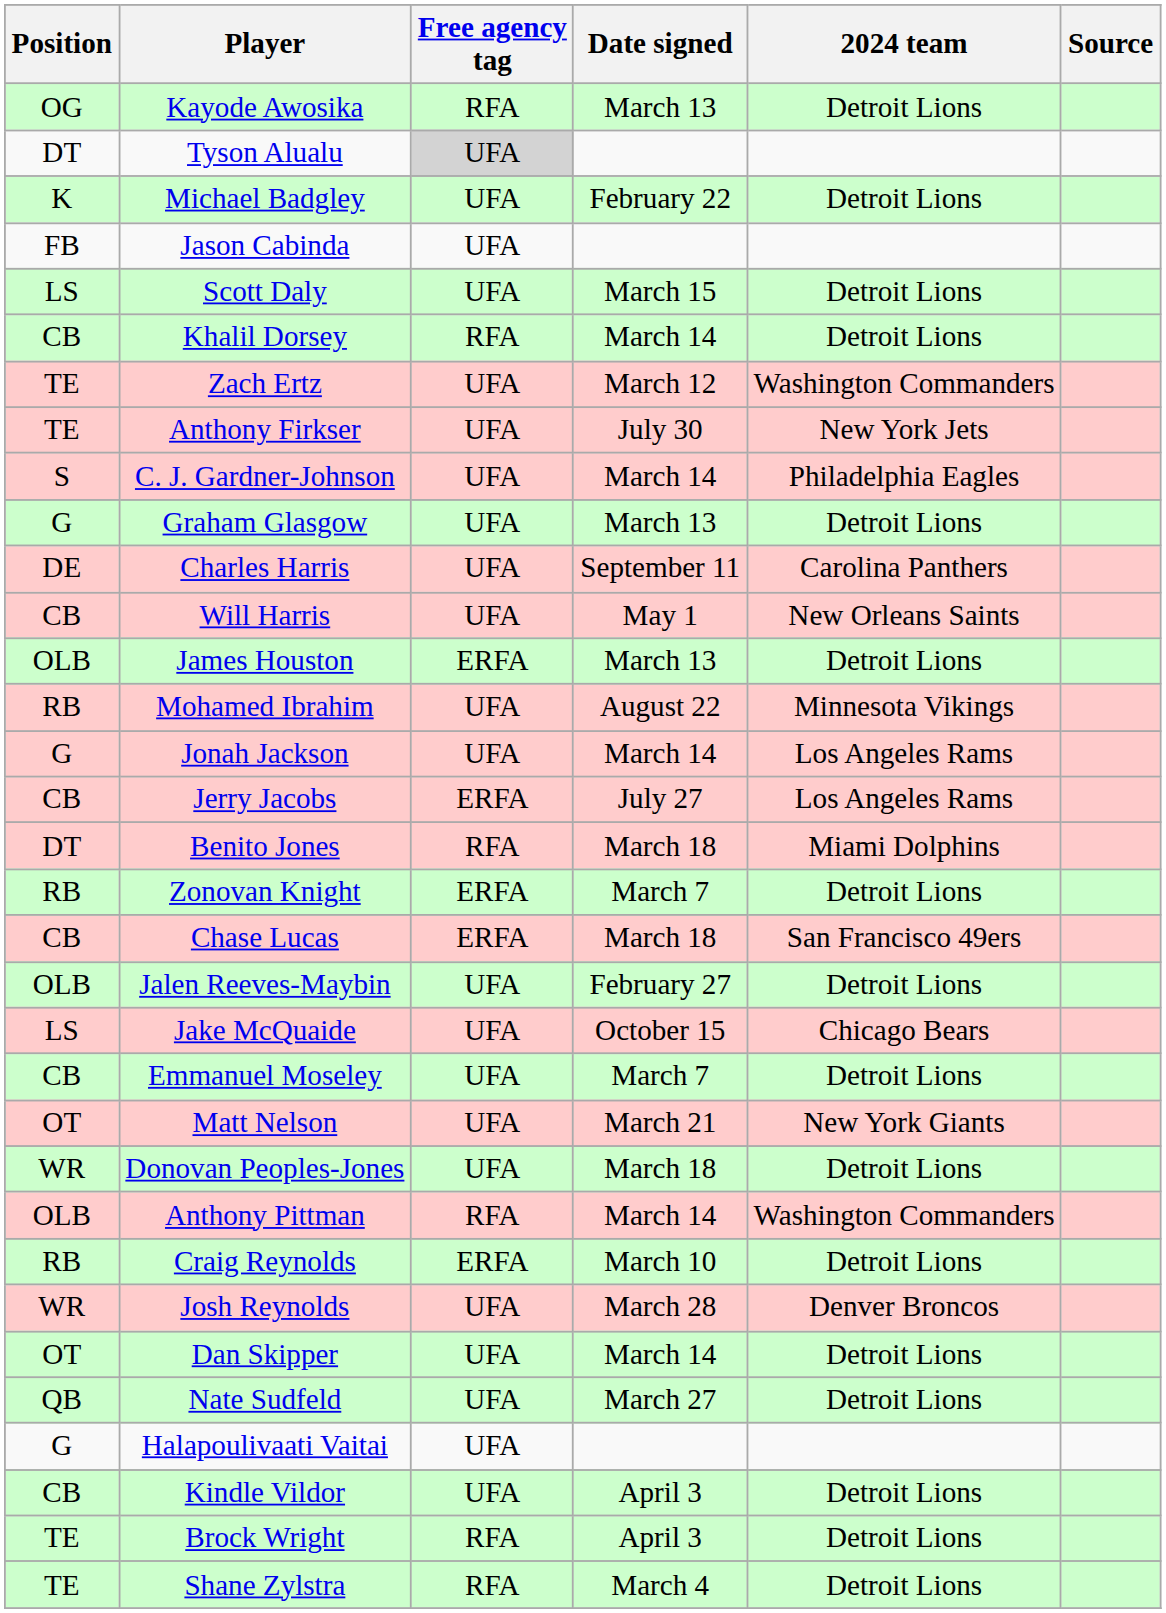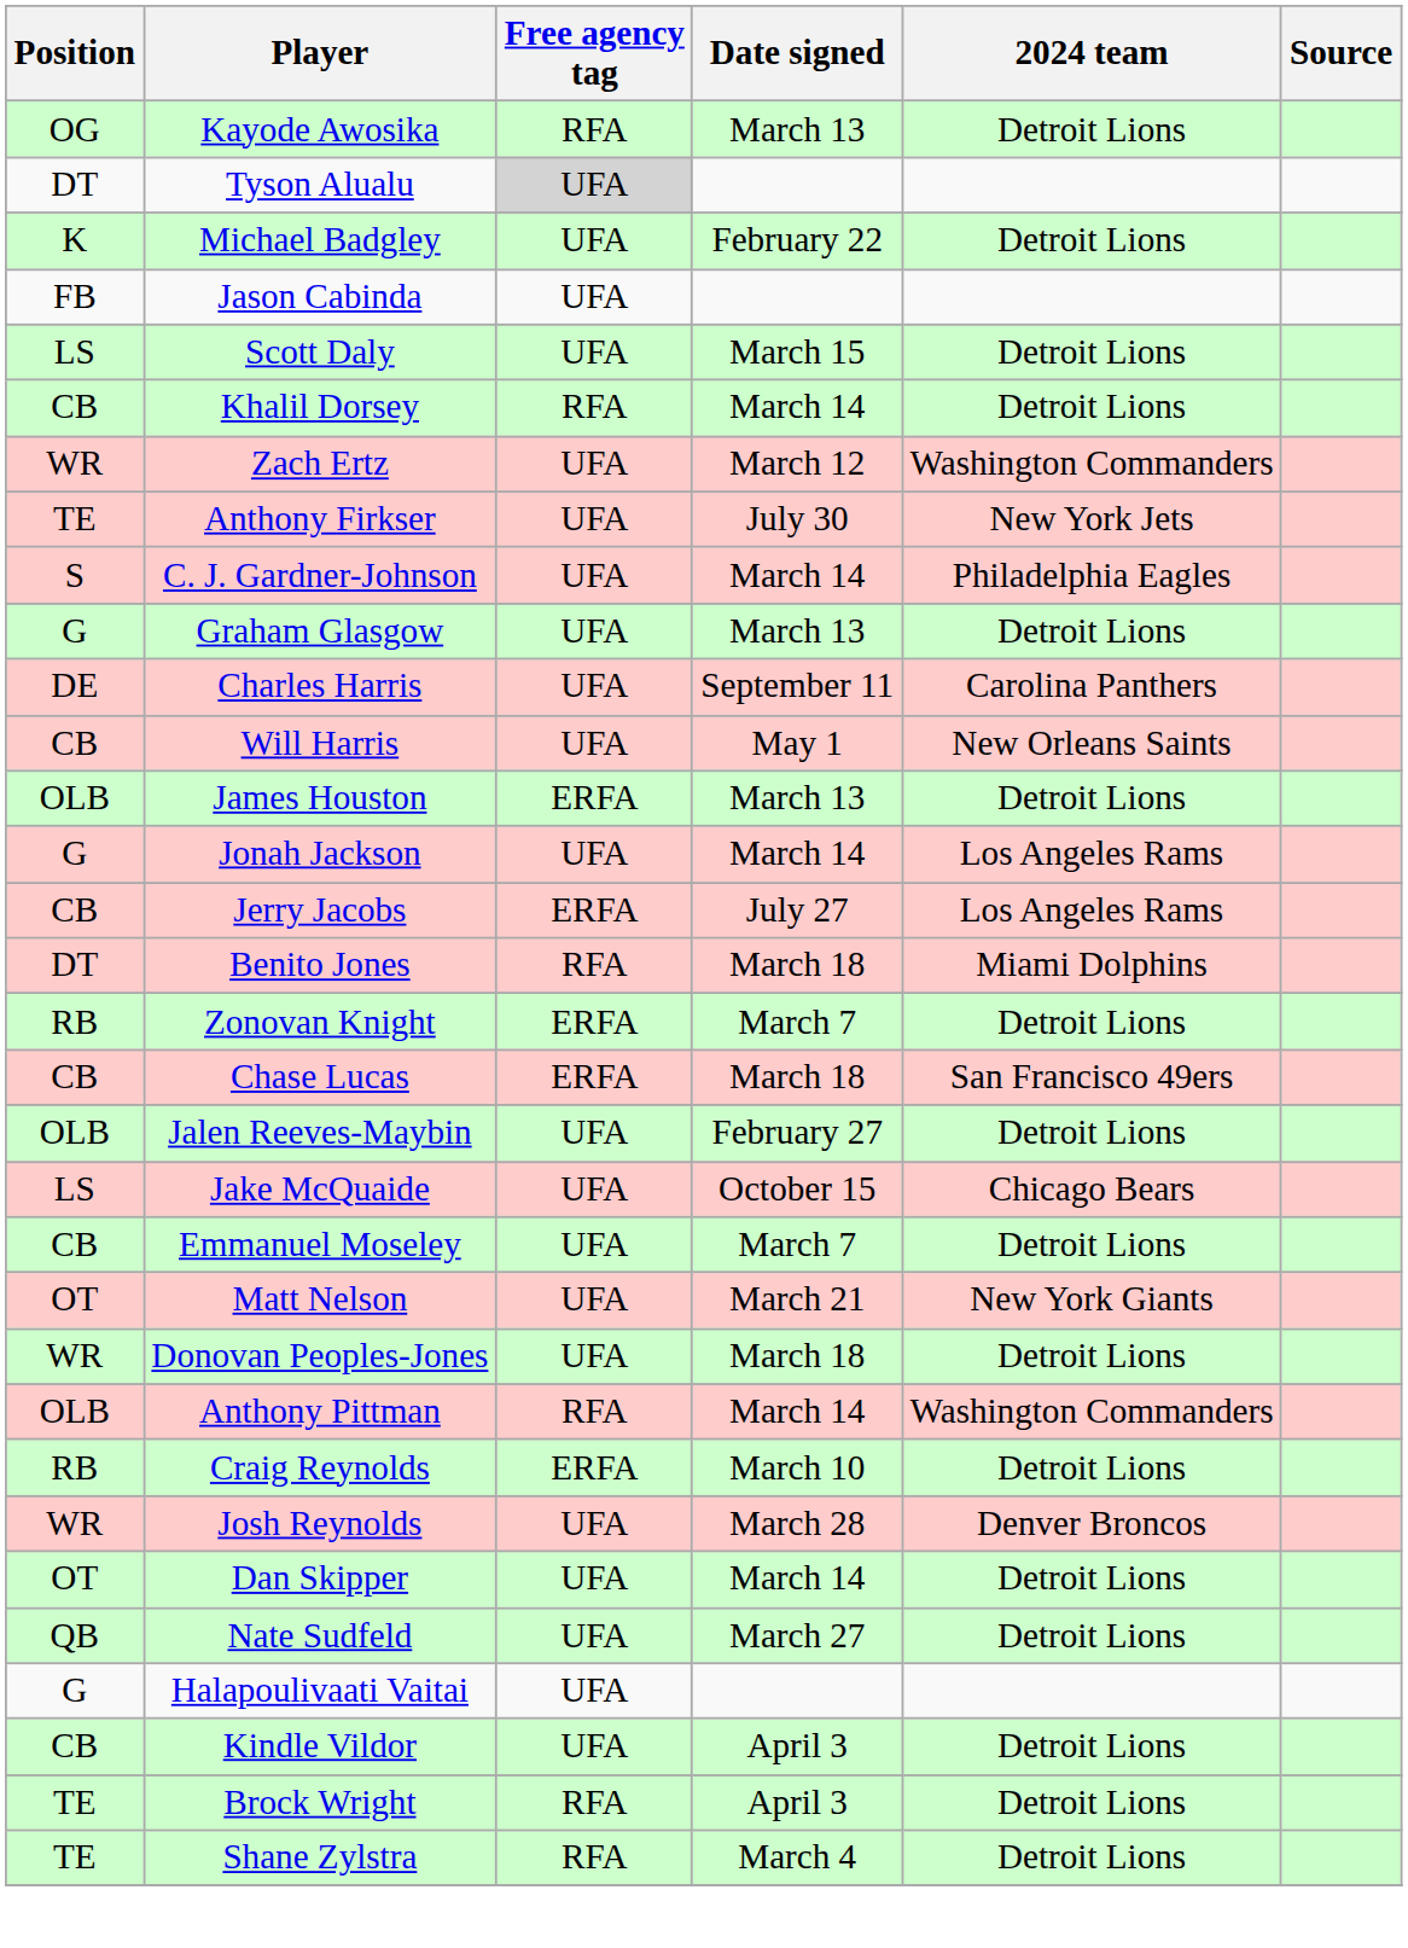Zach Ertz | Position: TE -> WR
- row: RB | Mohamed Ibrahim | UFA | August 22 | Minnesota Vikings
